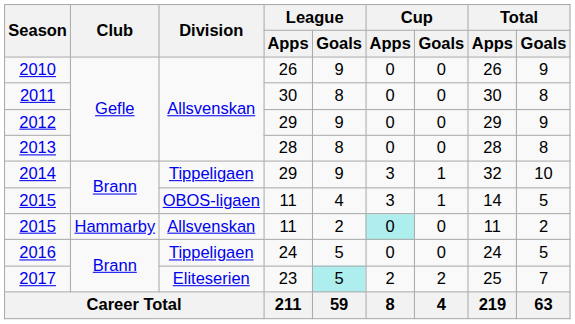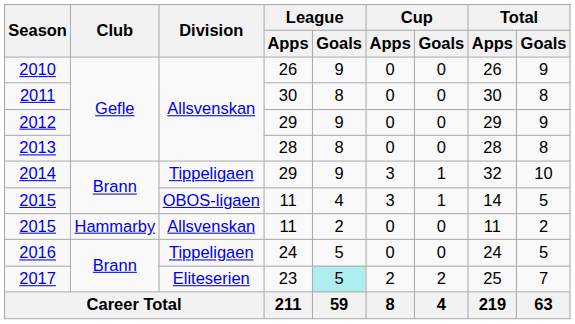2015 / Allsvenskan | Cup / Apps: paleturquoise background -> no background
